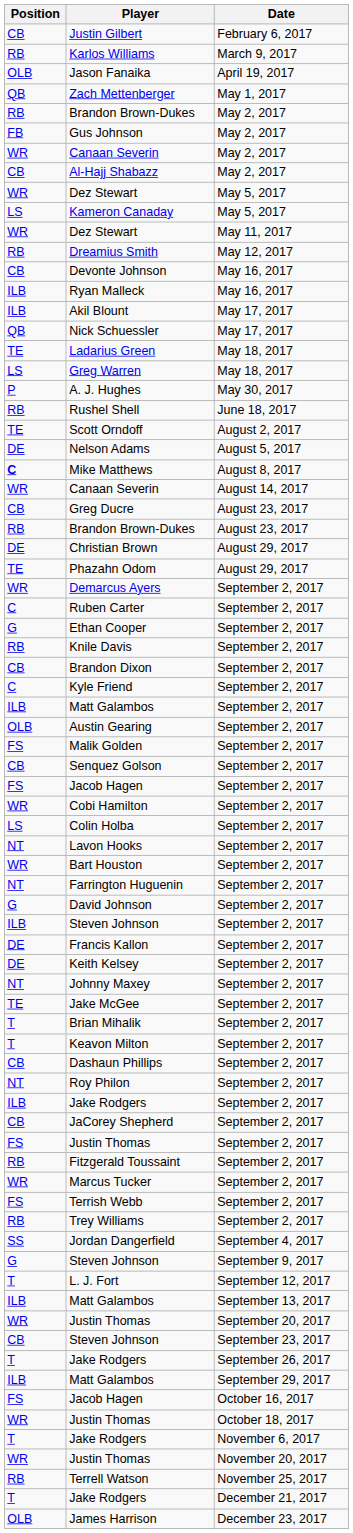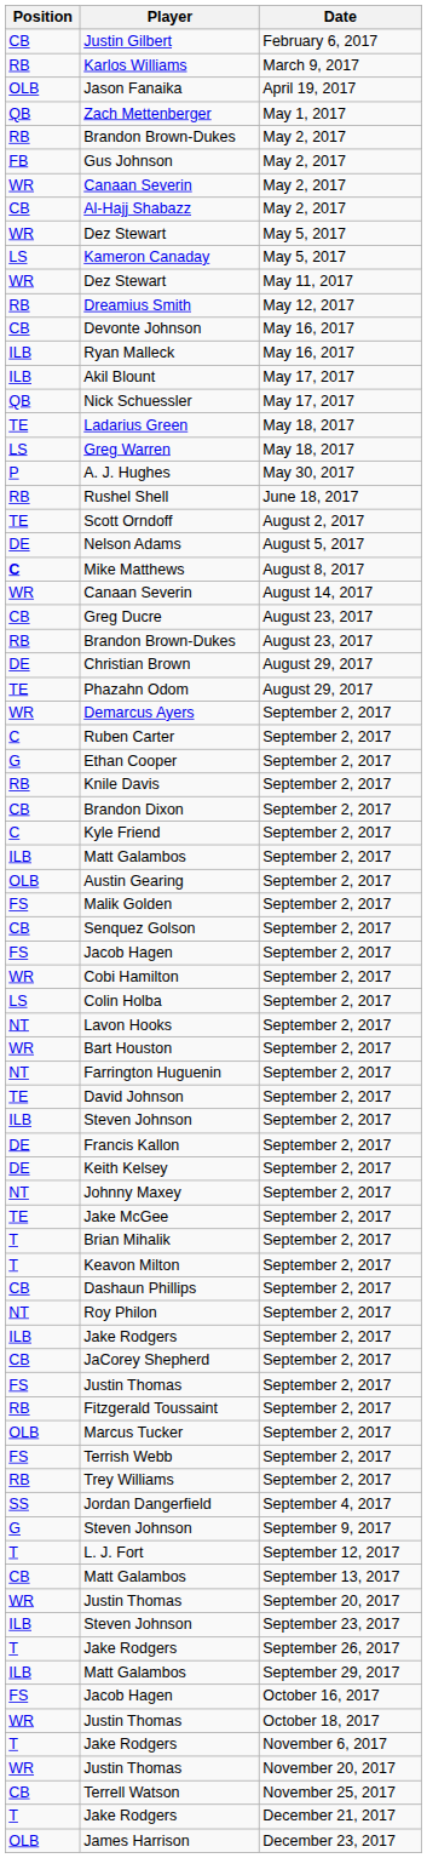David Johnson | Position: G -> TE
Marcus Tucker | Position: WR -> OLB
Matt Galambos / September 13, 2017 | Position: ILB -> CB
Steven Johnson / September 23, 2017 | Position: CB -> ILB
Terrell Watson | Position: RB -> CB
